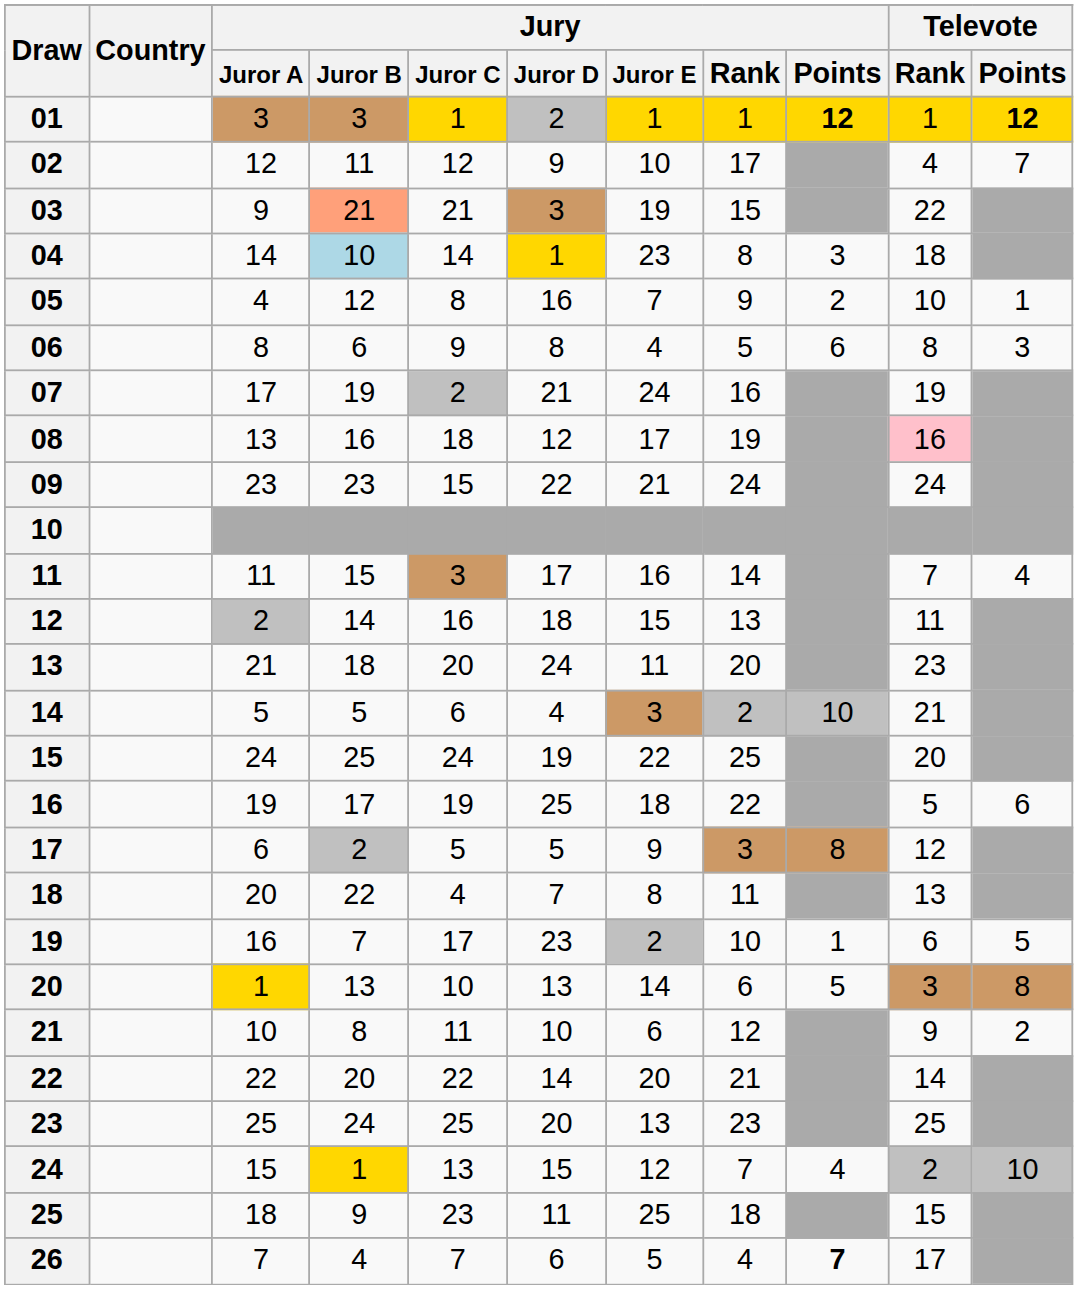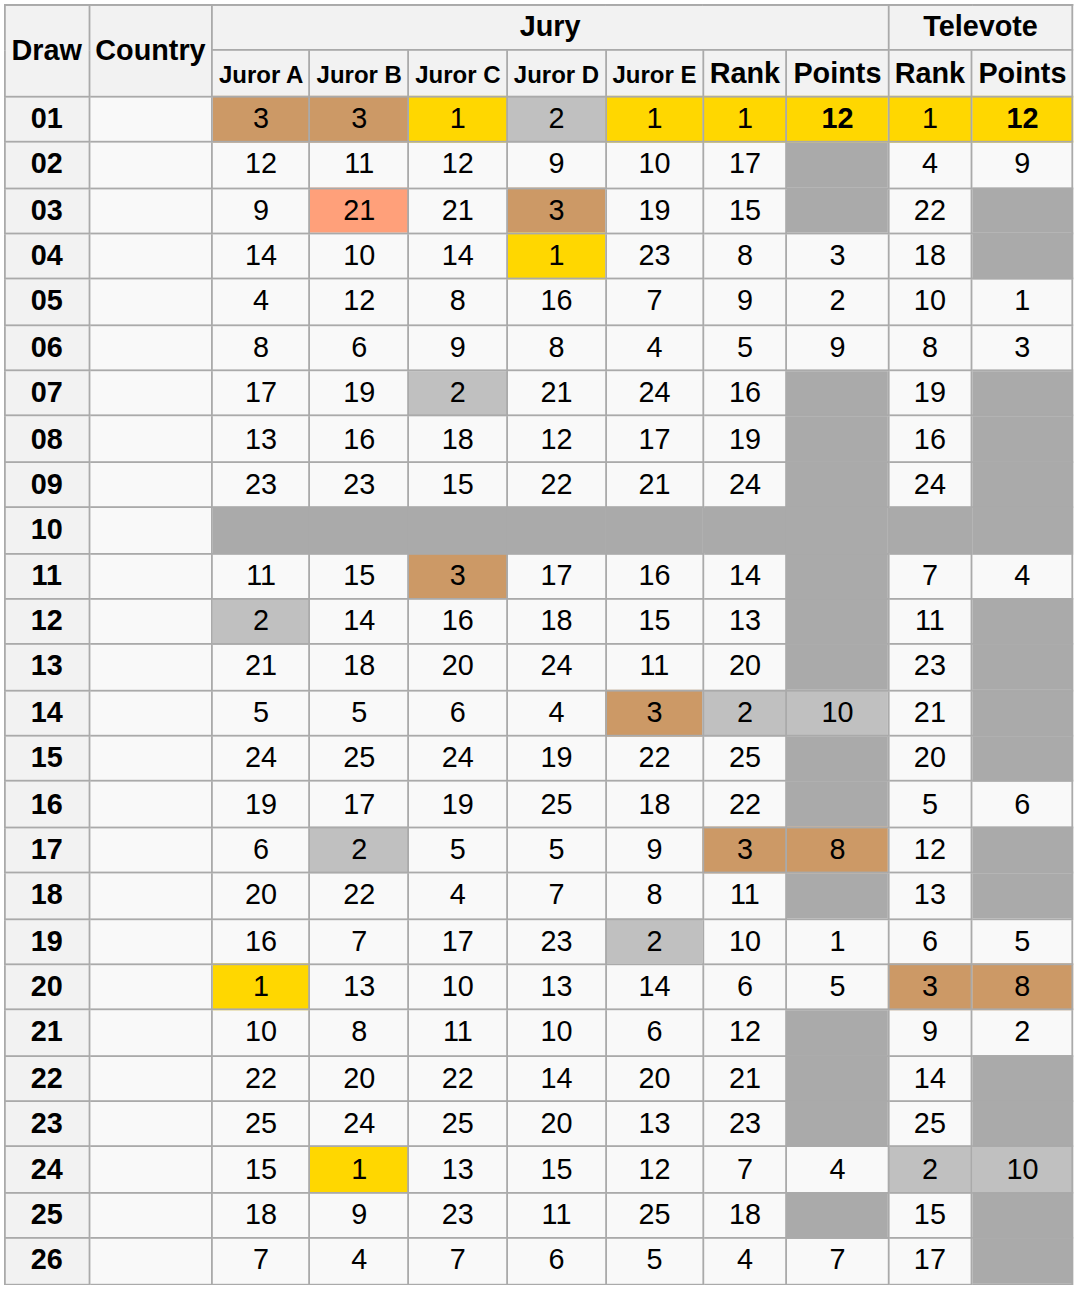02 | Televote / Points: 7 -> 9
04 | Jury / Juror B: lightblue background -> no background
06 | Jury / Points: 6 -> 9
08 | Televote / Rank: pink background -> no background
26 | Jury / Points: bold -> normal
